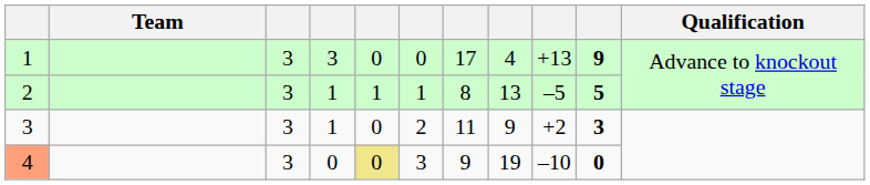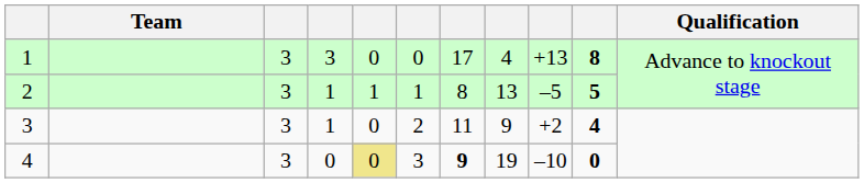row 2 | column 10: 9 -> 8
row 4 | column 10: 3 -> 4
row 5 | column 1: lightsalmon background -> no background
row 5 | column 7: normal -> bold
